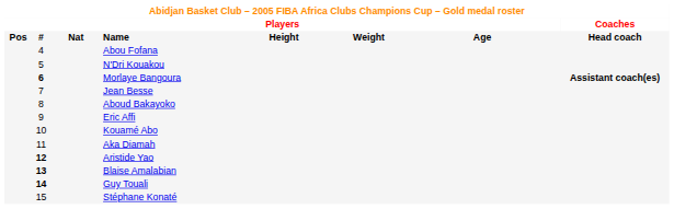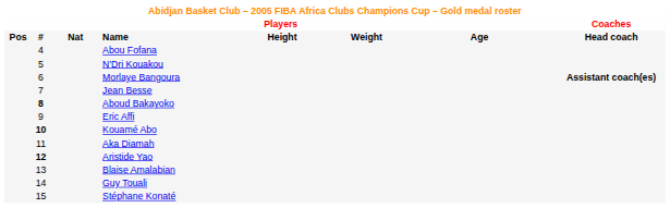Morlaye Bangoura | column 2: bold -> normal
Aboud Bakayoko | column 2: normal -> bold
Kouamé Abo | column 2: normal -> bold
Blaise Amalabian | column 2: bold -> normal
Guy Touali | column 2: bold -> normal
